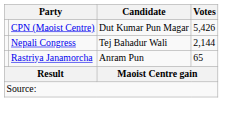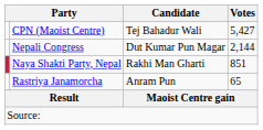CPN (Maoist Centre) | Candidate: Dut Kumar Pun Magar -> Tej Bahadur Wali
CPN (Maoist Centre) | Votes: 5,426 -> 5,427
Nepali Congress | Candidate: Tej Bahadur Wali -> Dut Kumar Pun Magar
+ row: Naya Shakti Party, Nepal | Rakhi Man Gharti | 851
